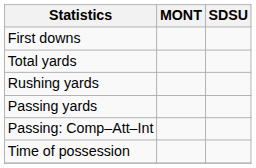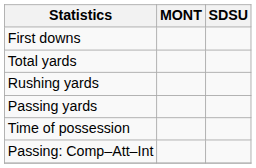rows swapped: Passing: Comp–Att–Int <-> Time of possession
